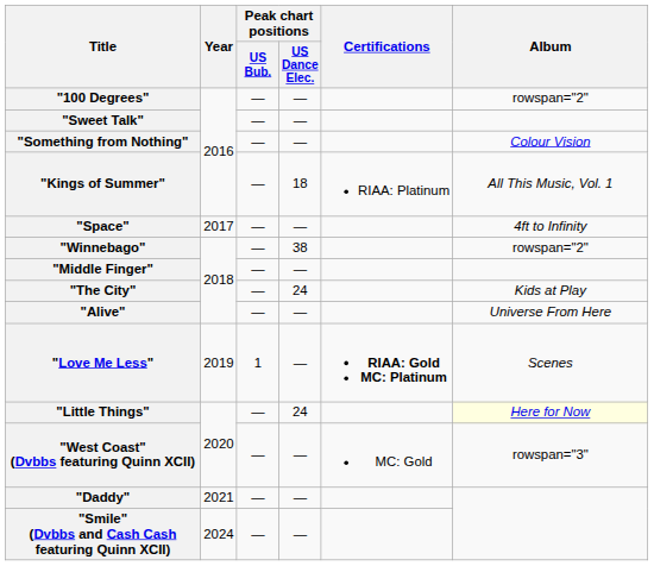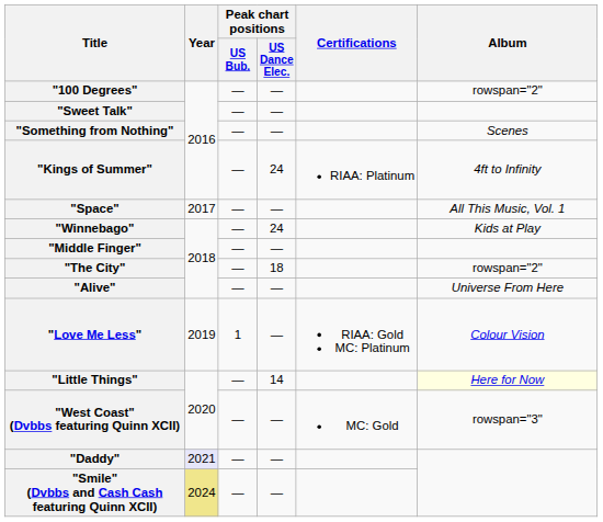"Something from Nothing" | Album: Colour Vision -> Scenes
"Kings of Summer" | Peak chart positions / US Dance Elec.: 18 -> 24
"Kings of Summer" | Album: All This Music, Vol. 1 -> 4ft to Infinity
"Space" | Album: 4ft to Infinity -> All This Music, Vol. 1
"Winnebago" | Peak chart positions / US Dance Elec.: 38 -> 24
"Winnebago" | Album: rowspan="2" -> Kids at Play
"The City" | Peak chart positions / US Dance Elec.: 24 -> 18
"The City" | Album: Kids at Play -> rowspan="2"
"Love Me Less" | Certifications: bold -> normal
"Love Me Less" | Album: Scenes -> Colour Vision
"Little Things" | Peak chart positions / US Dance Elec.: 24 -> 14
"Daddy" | Year: no background -> lavender background
"Smile" (Dvbbs and Cash Cash featuring Quinn XCII) | Year: no background -> khaki background
